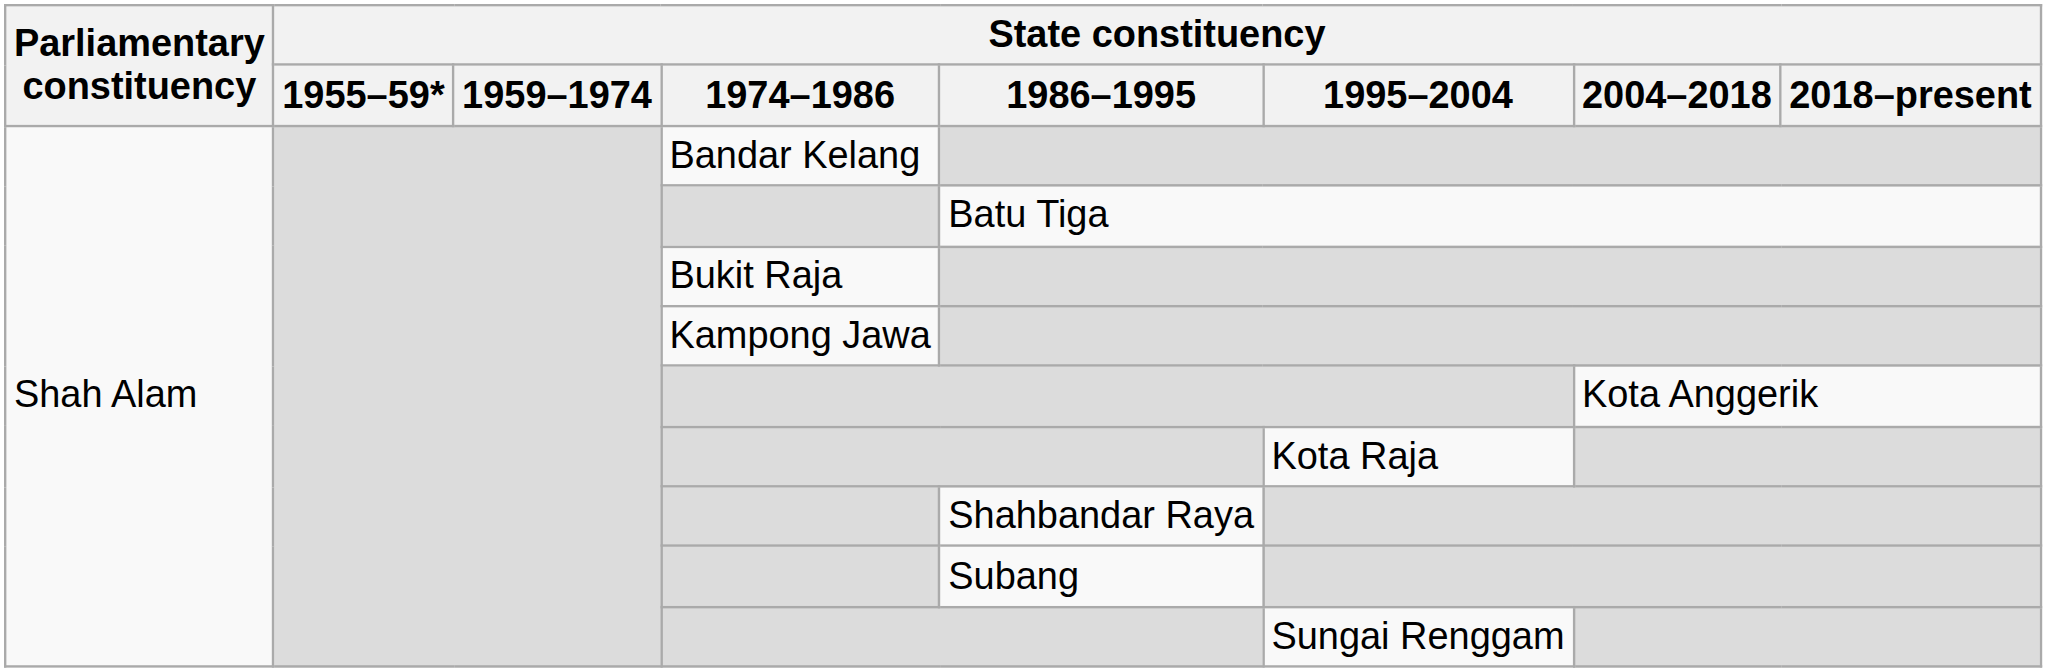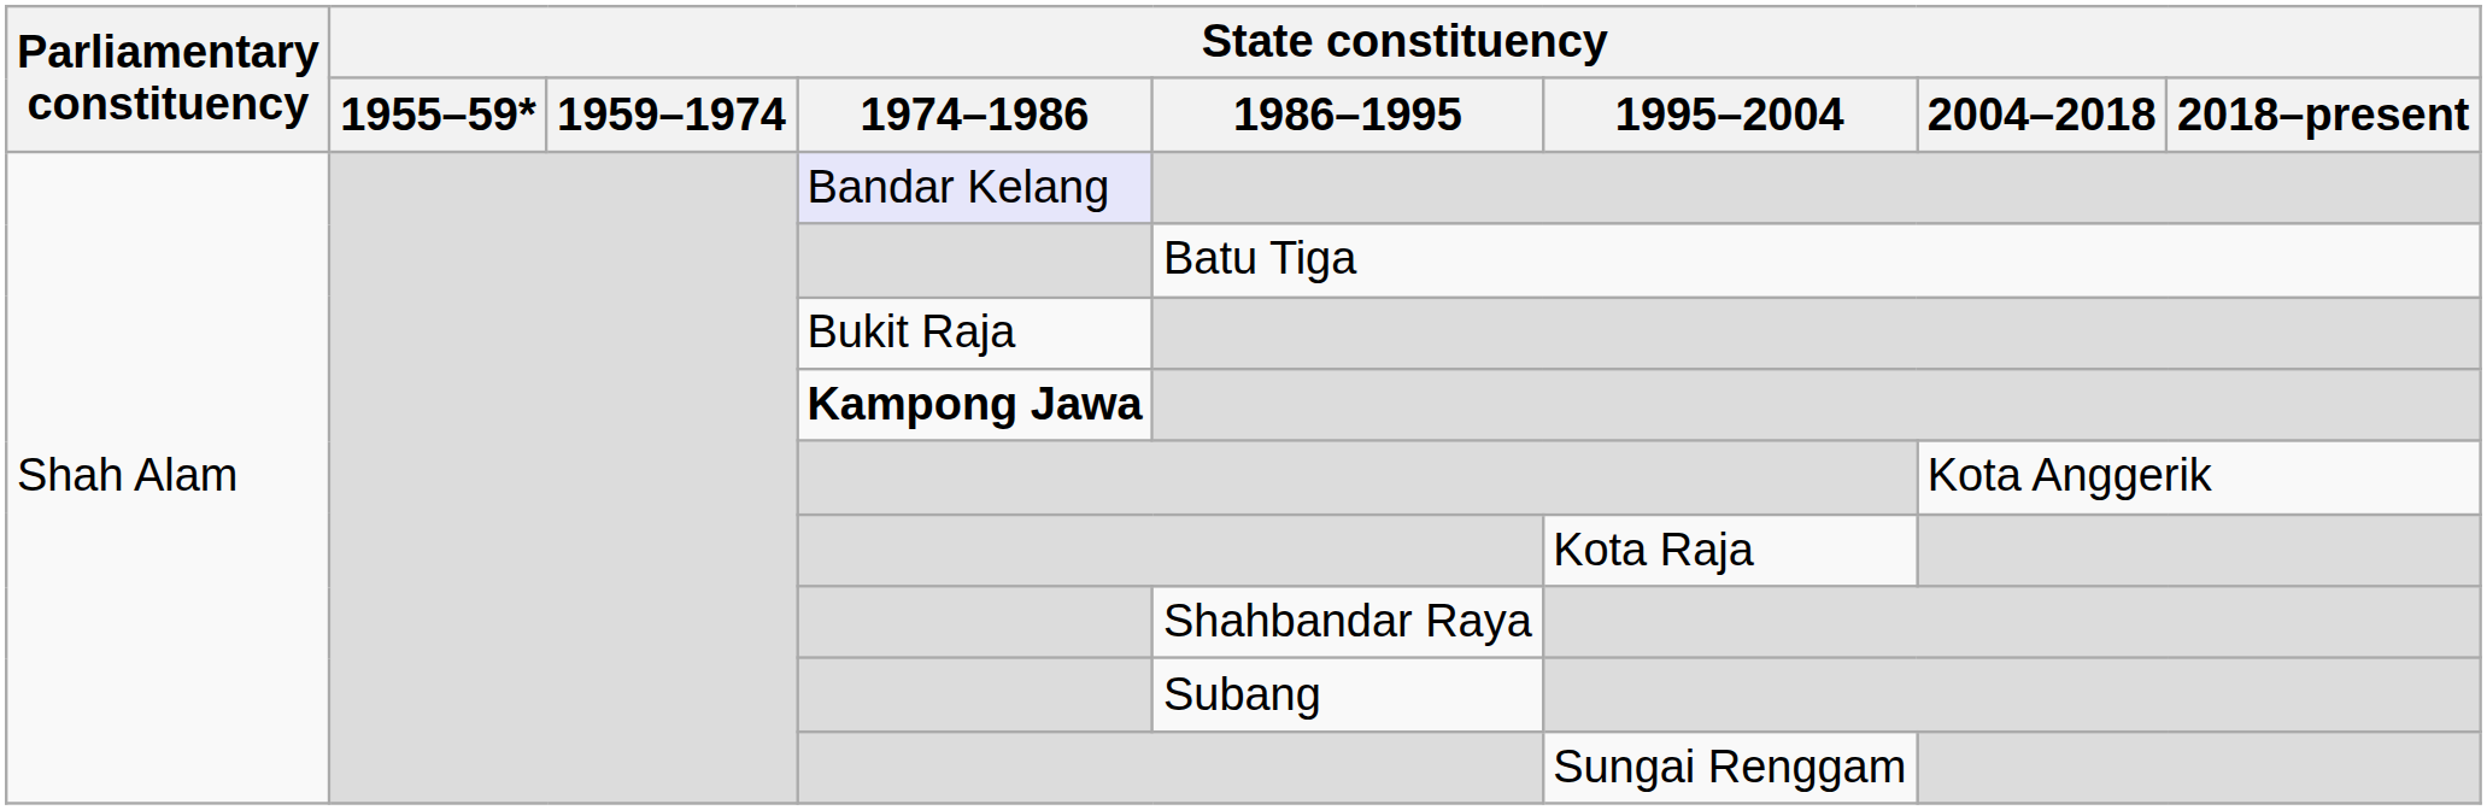Bandar Kelang | State constituency / 1974–1986: no background -> lavender background
Kampong Jawa | State constituency / 1974–1986: normal -> bold
